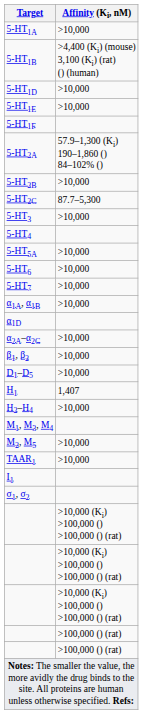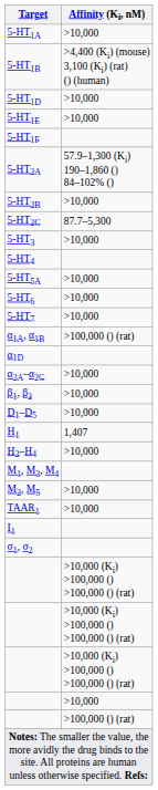row 15 | Affinity (Ki, nM): >10,000 -> >100,000 () (rat)
row 30 | Affinity (Ki, nM): >100,000 () (rat) -> >10,000
